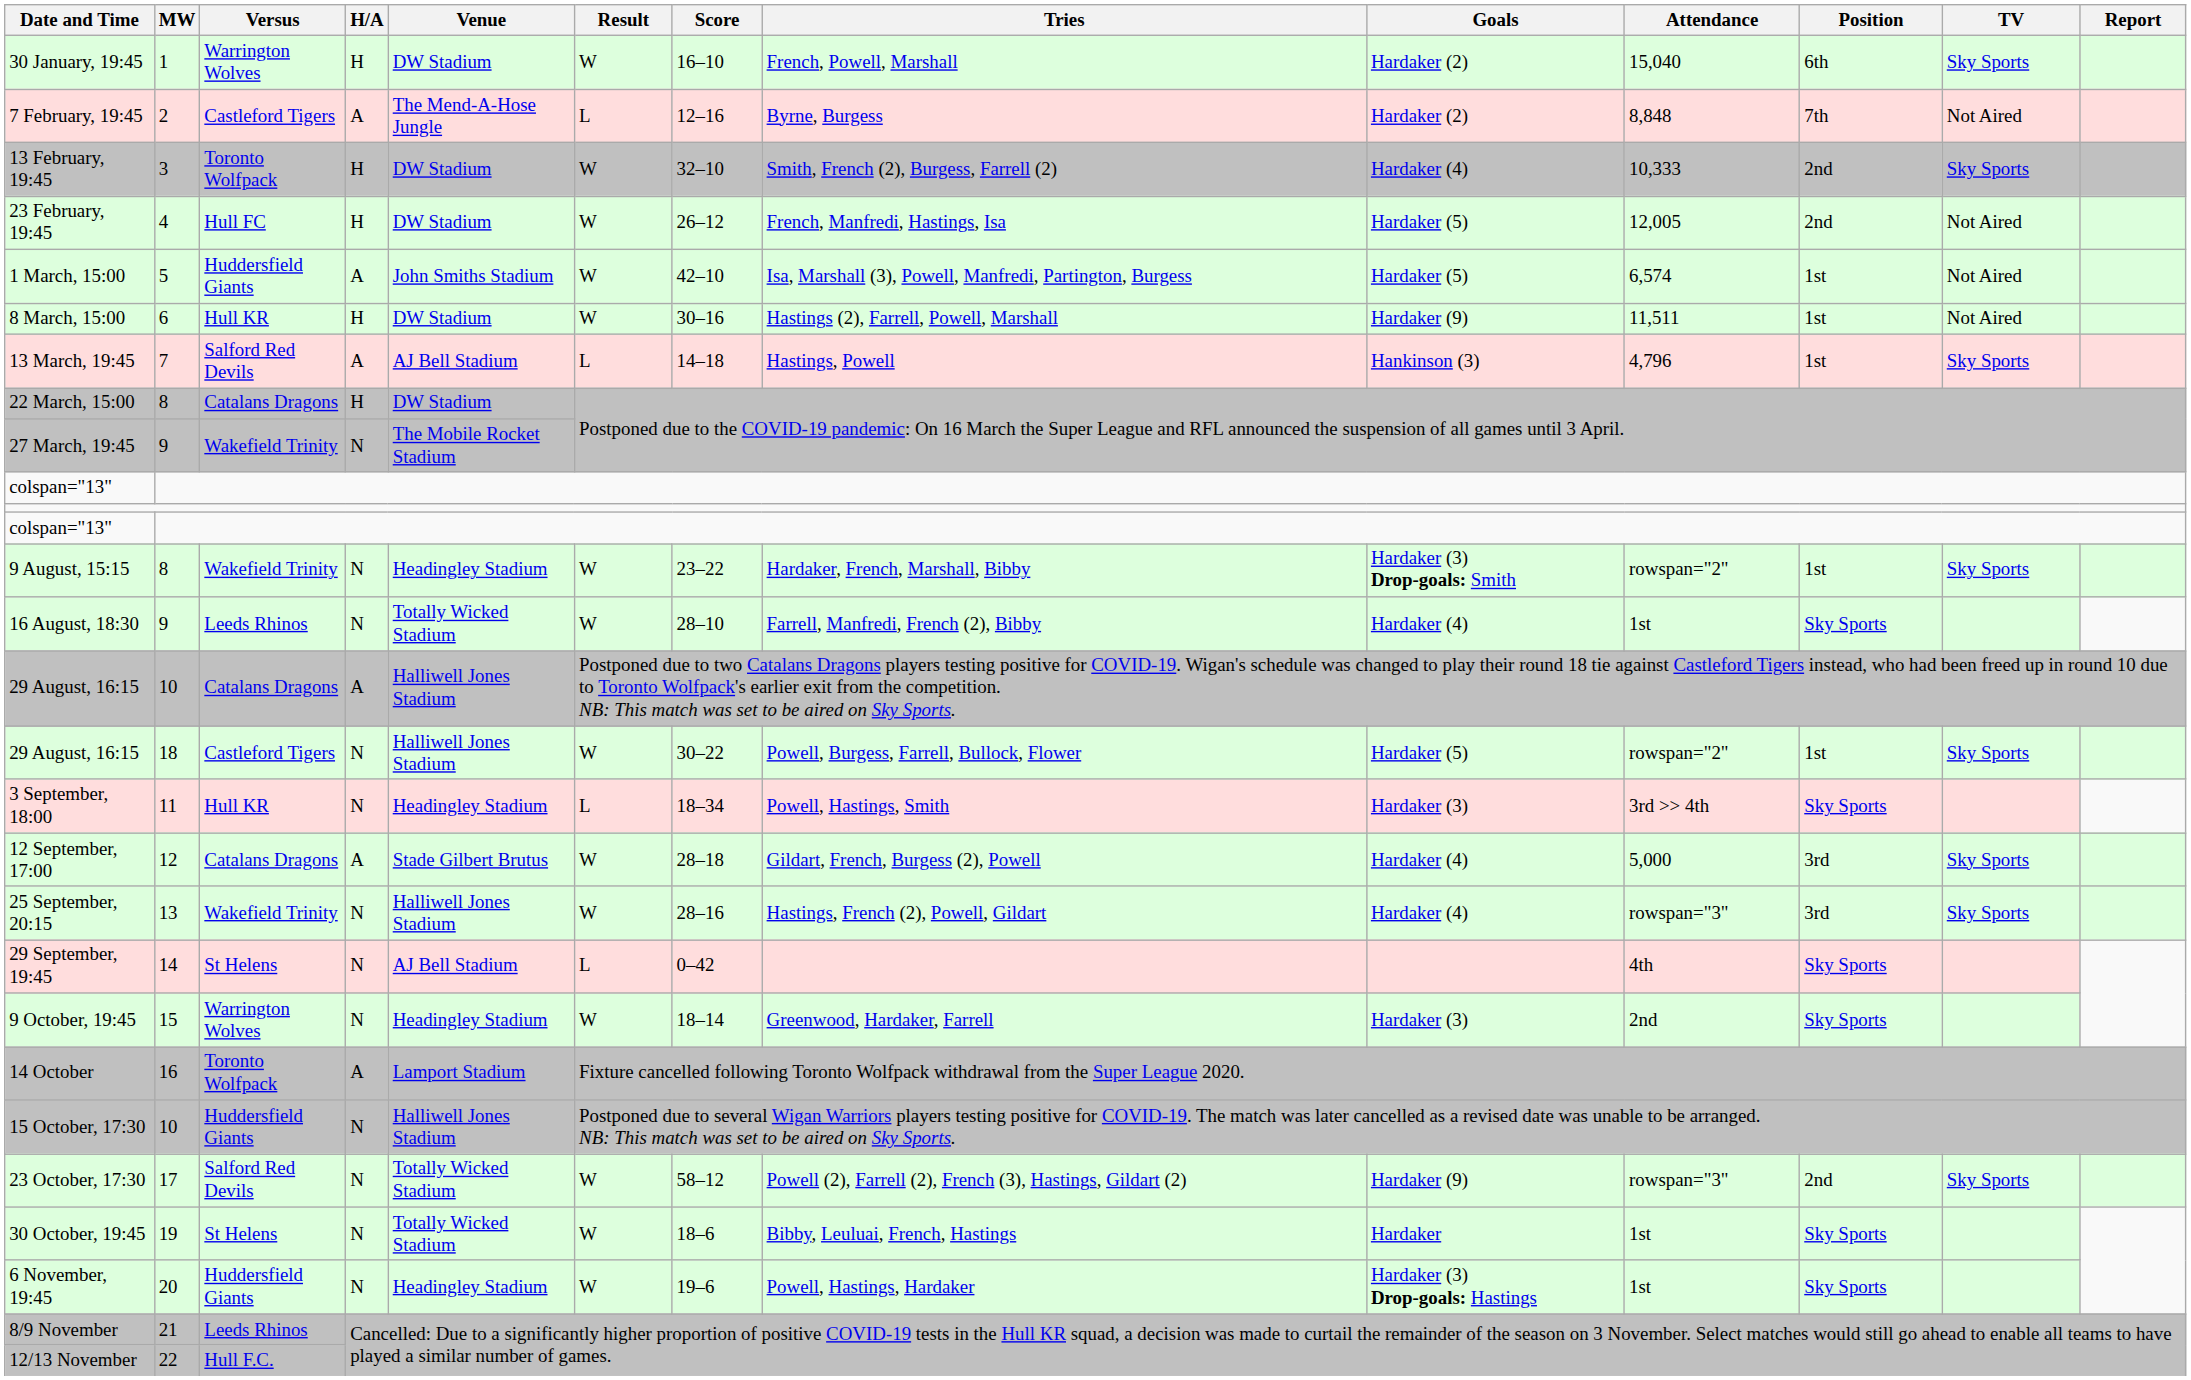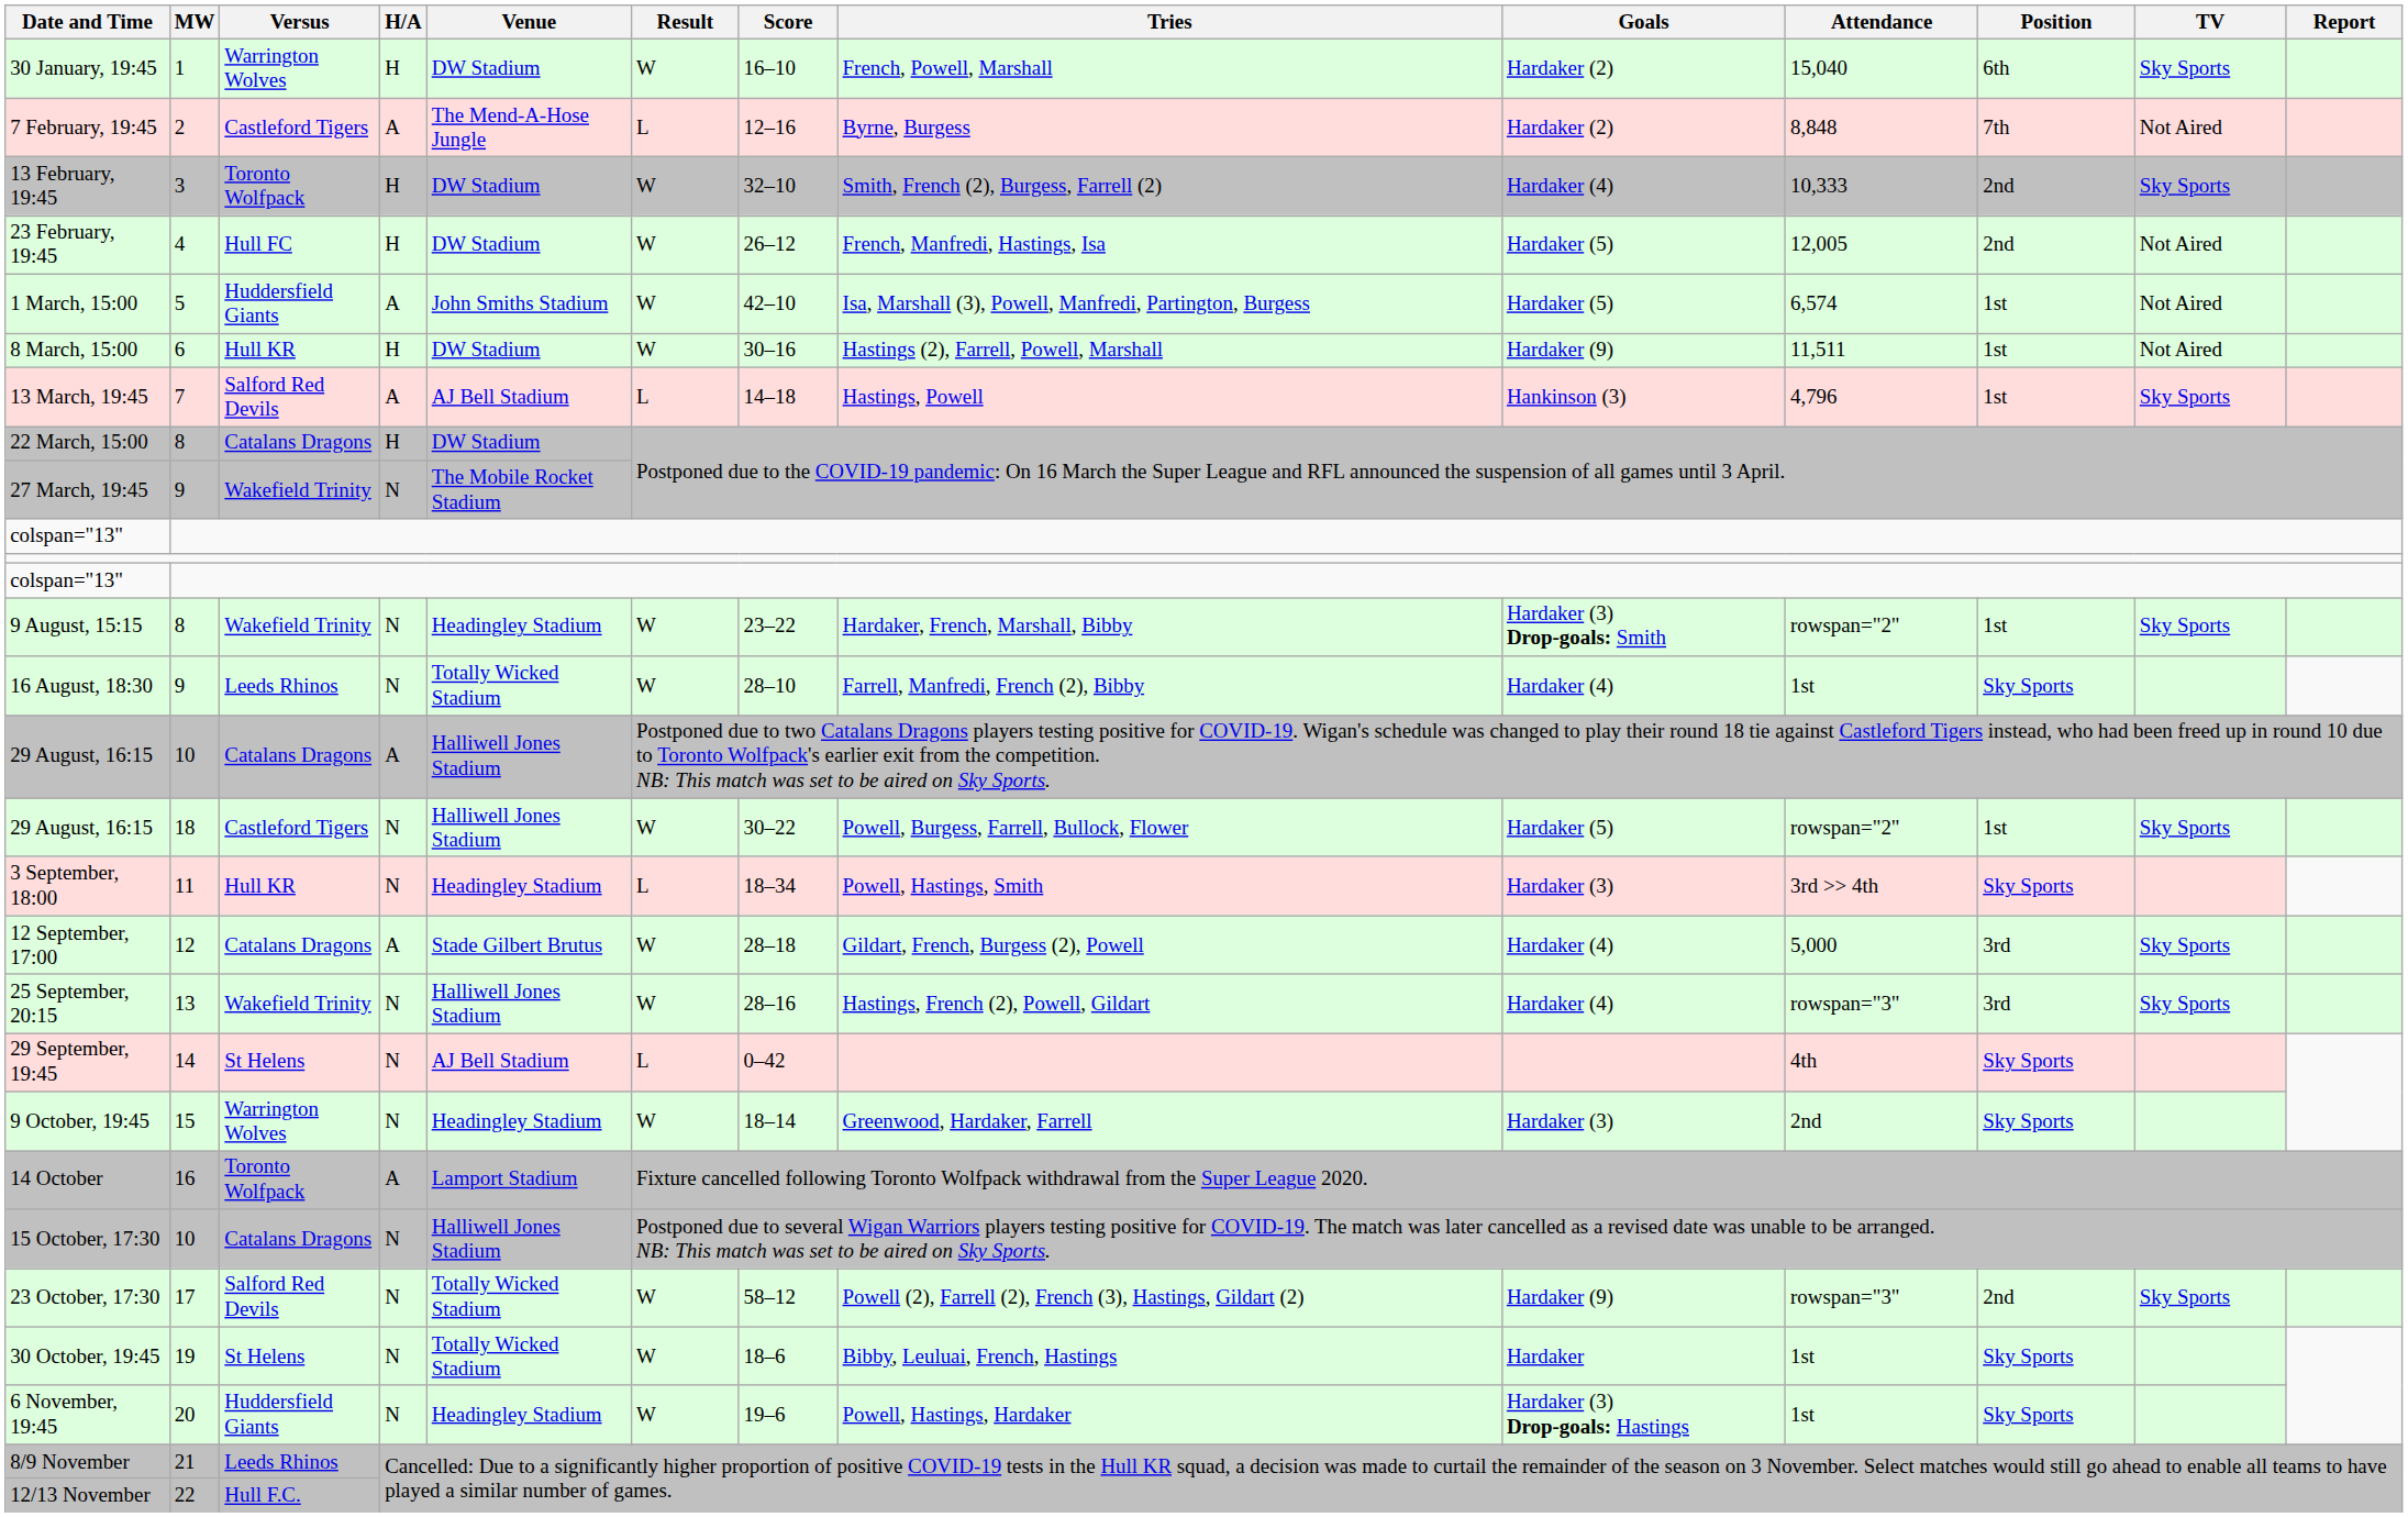15 October, 17:30 | Versus: Huddersfield Giants -> Catalans Dragons
